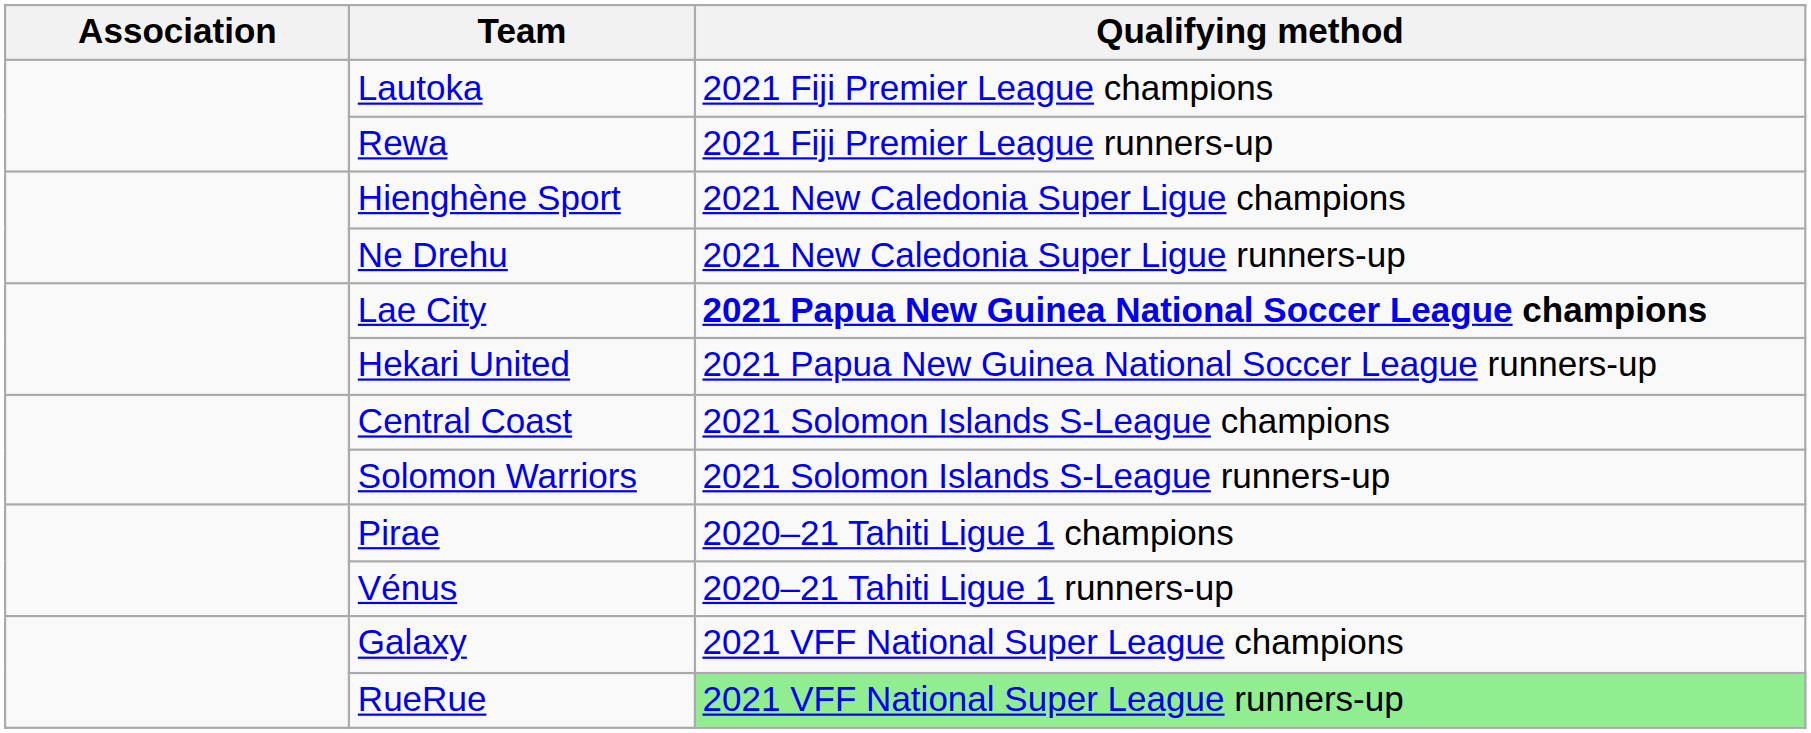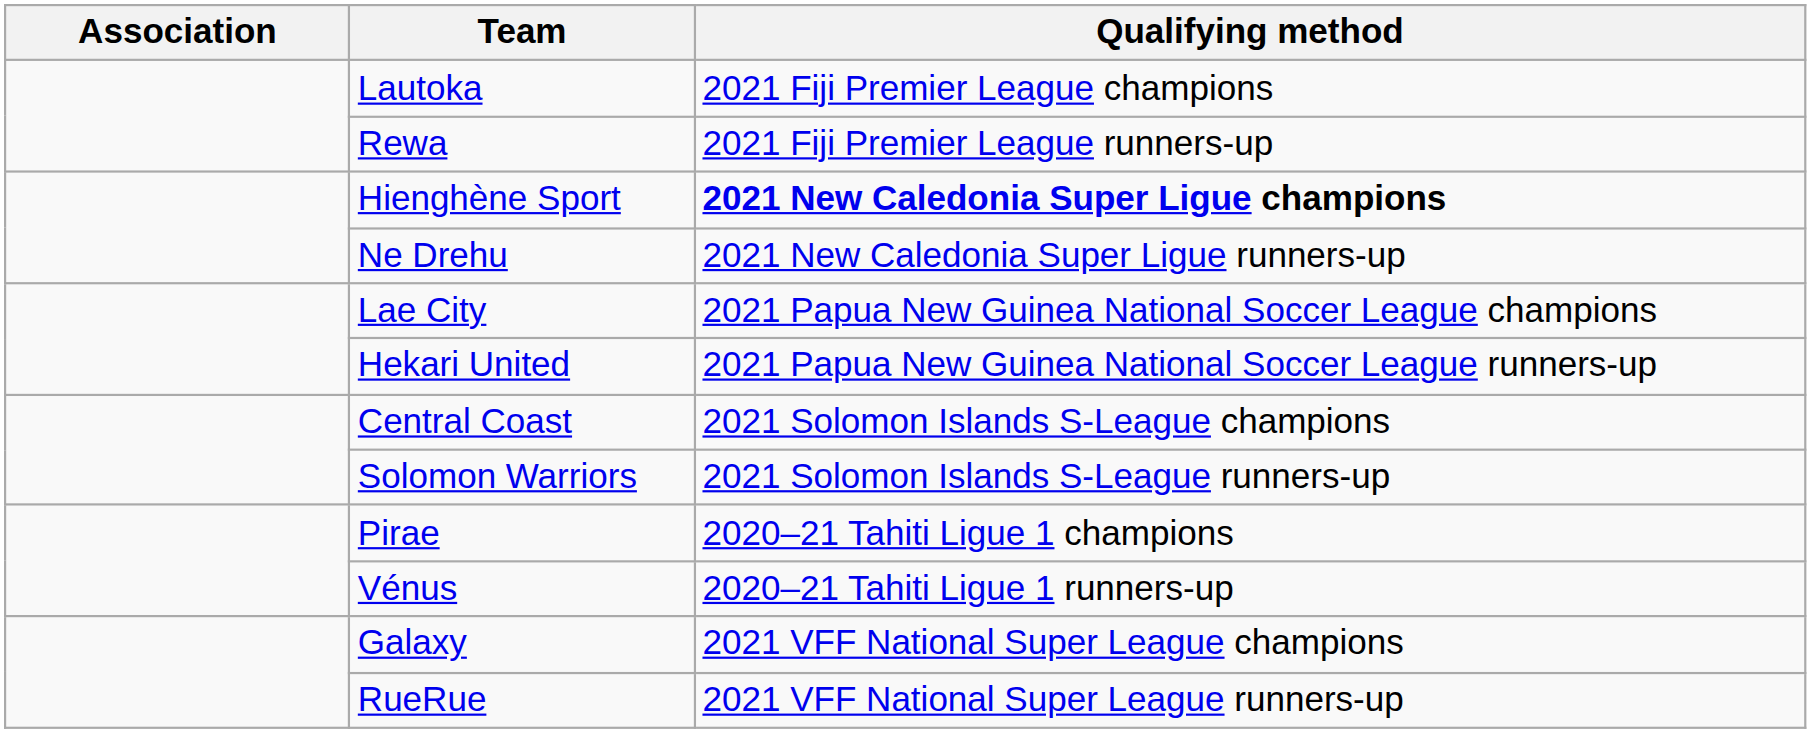Hienghène Sport | Qualifying method: normal -> bold
Lae City | Qualifying method: bold -> normal
RueRue | Qualifying method: lightgreen background -> no background
